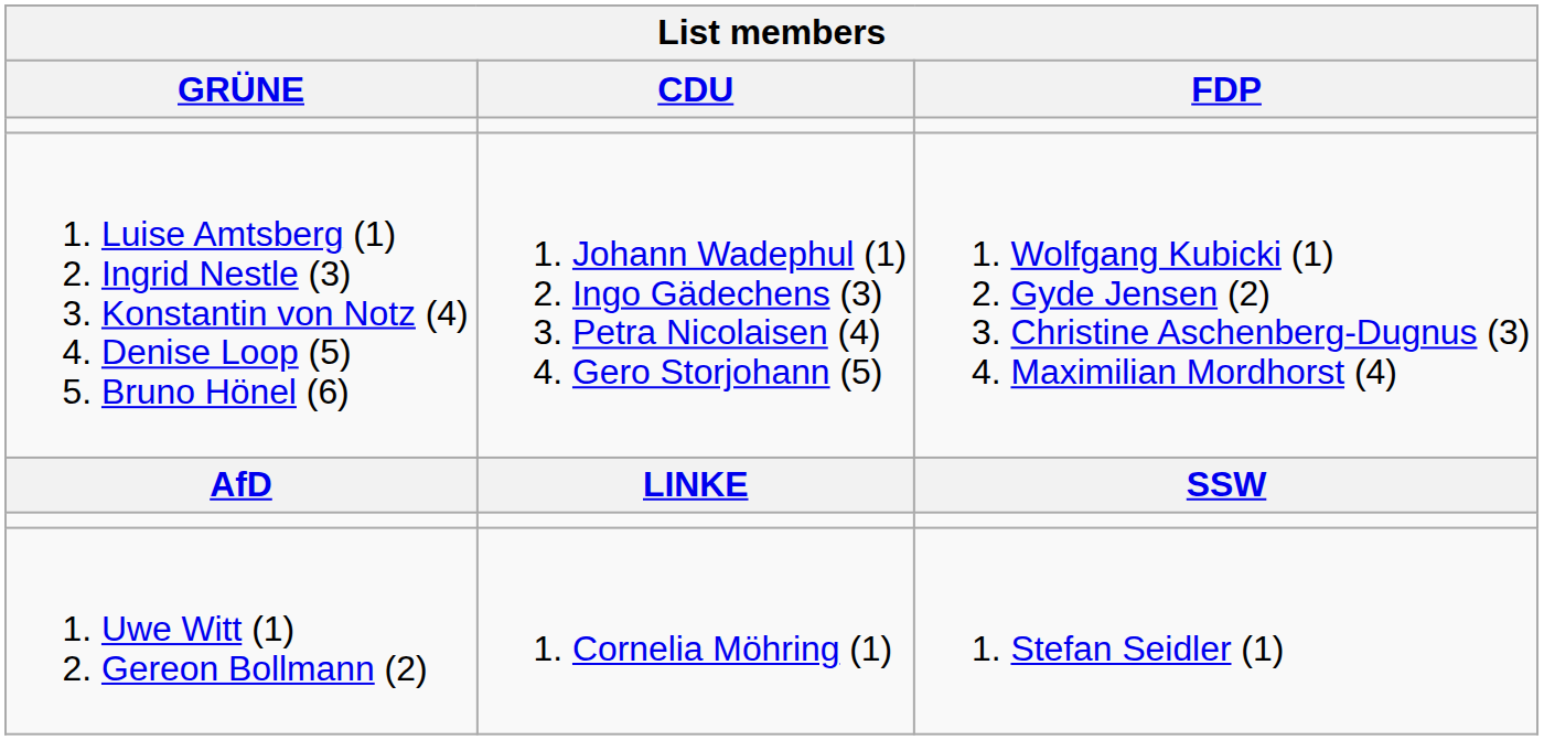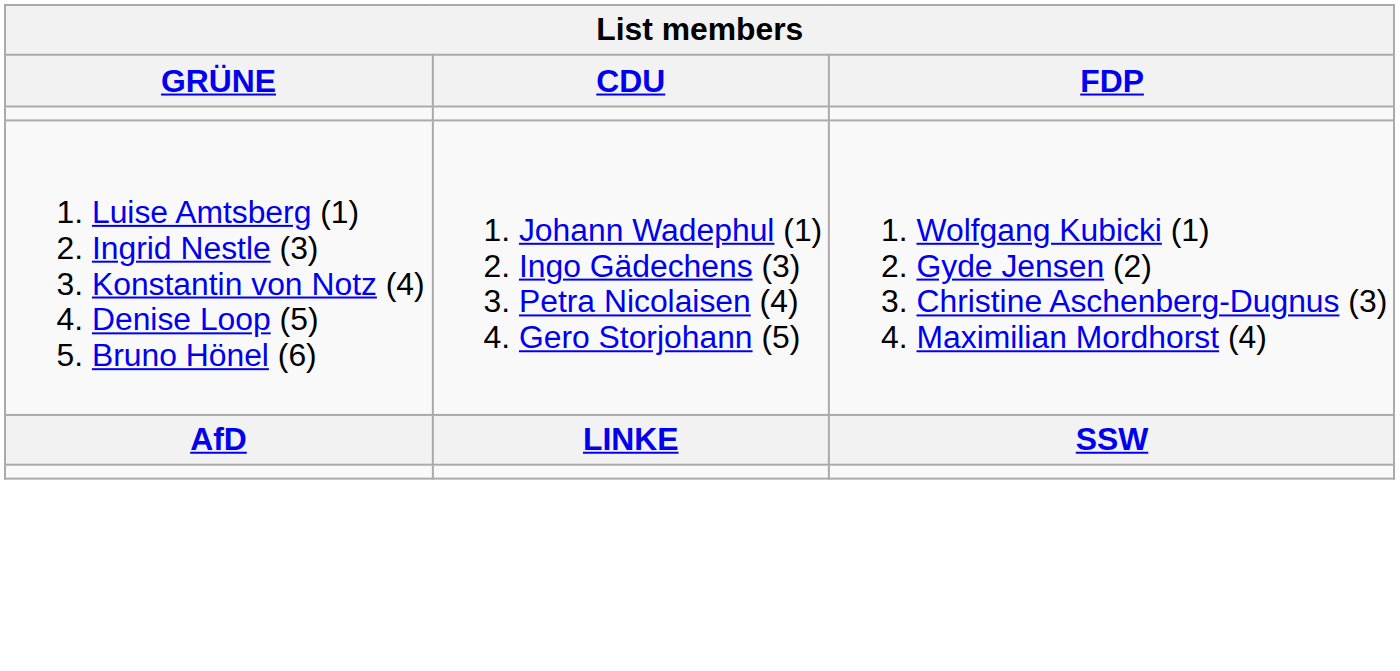- row: Uwe Witt (1) Gereon Bollmann (2) | Cornelia Möhring (1) | Stefan Seidler (1)
